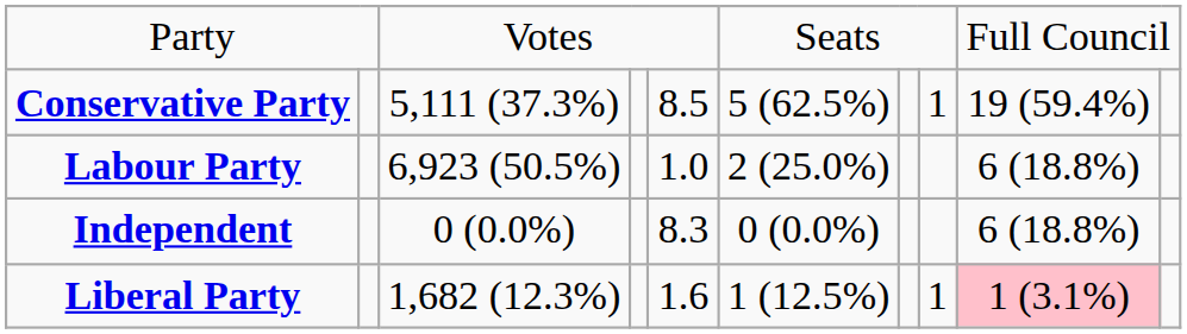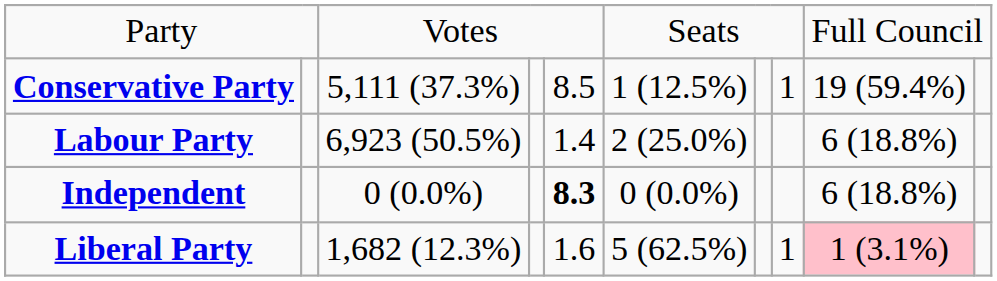Conservative Party | column 6: 5 (62.5%) -> 1 (12.5%)
Labour Party | column 5: 1.0 -> 1.4
Independent | column 5: normal -> bold
Liberal Party | column 6: 1 (12.5%) -> 5 (62.5%)
